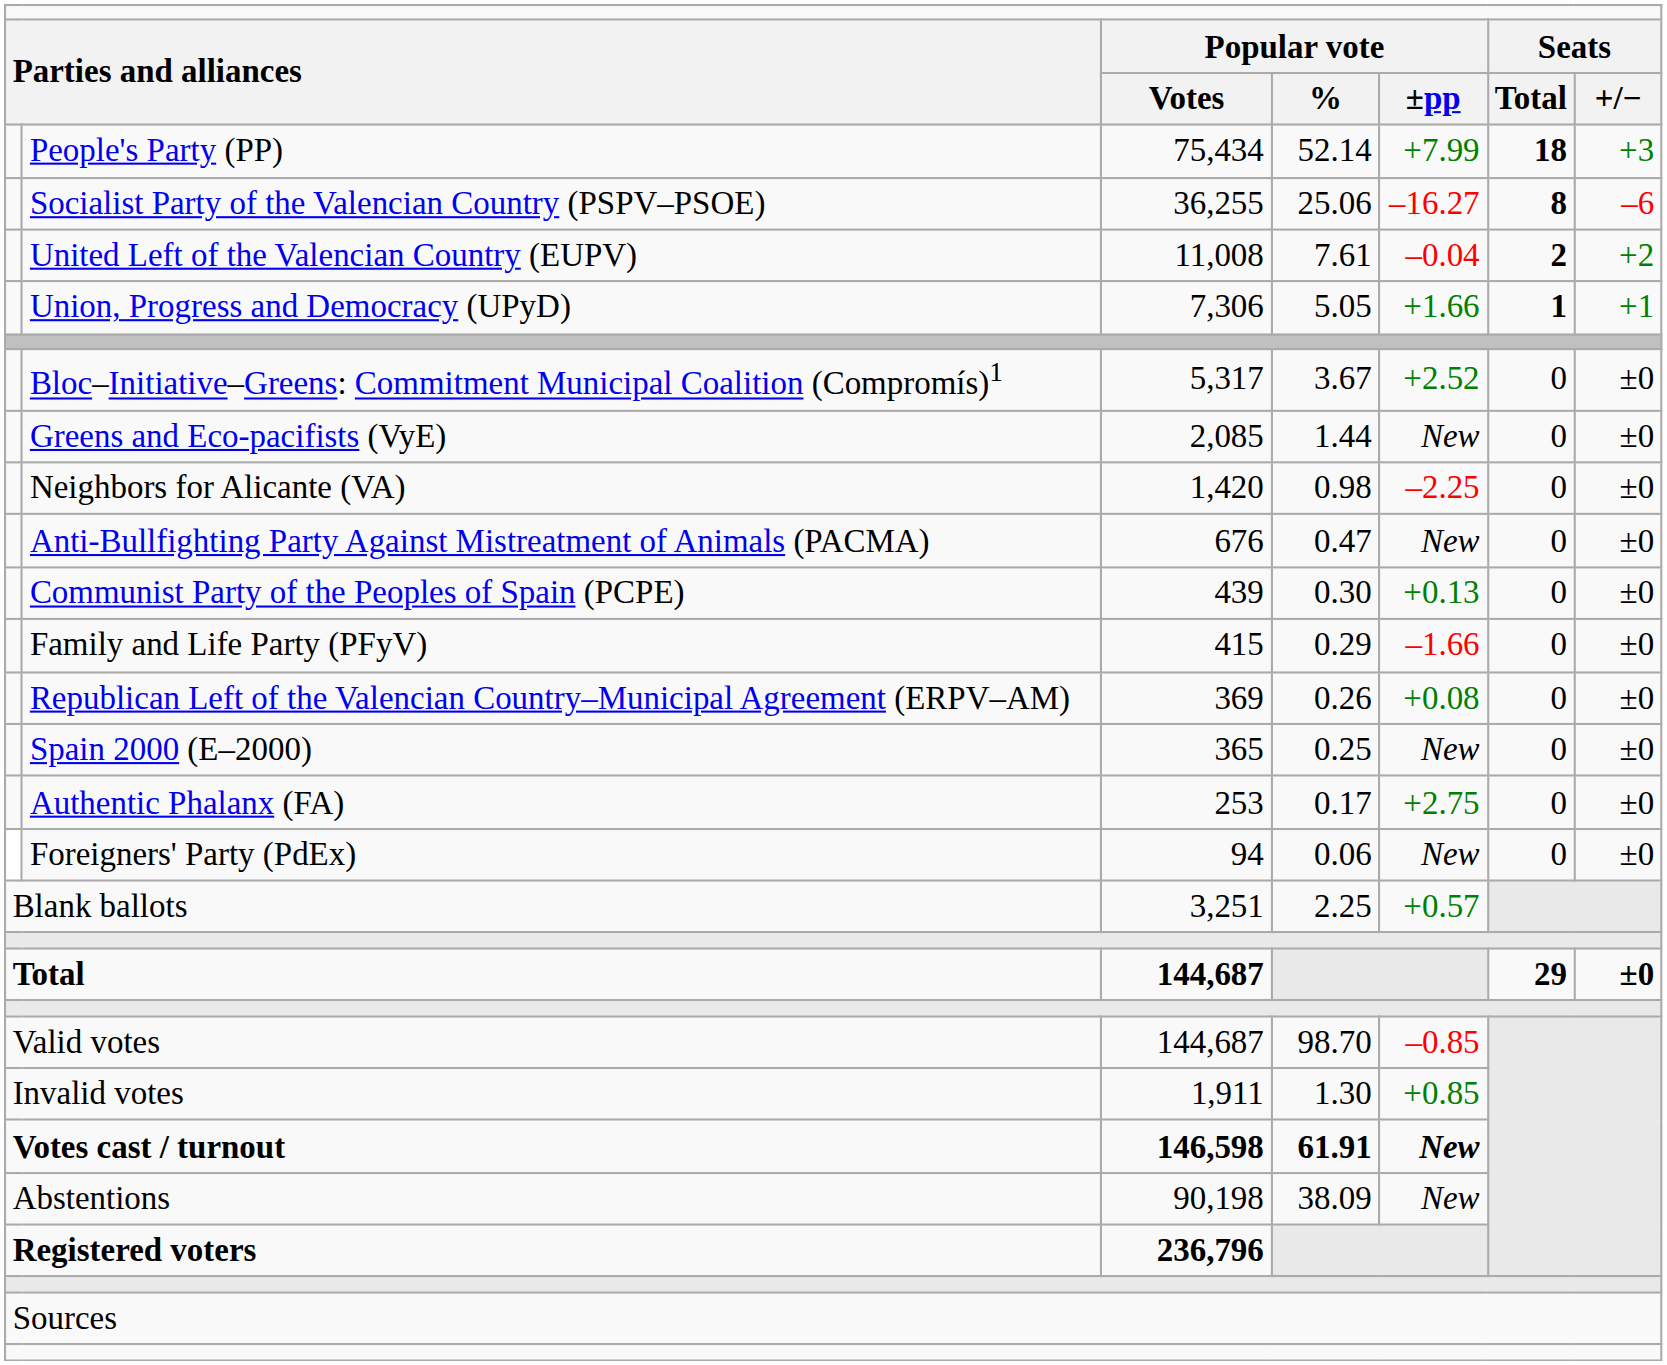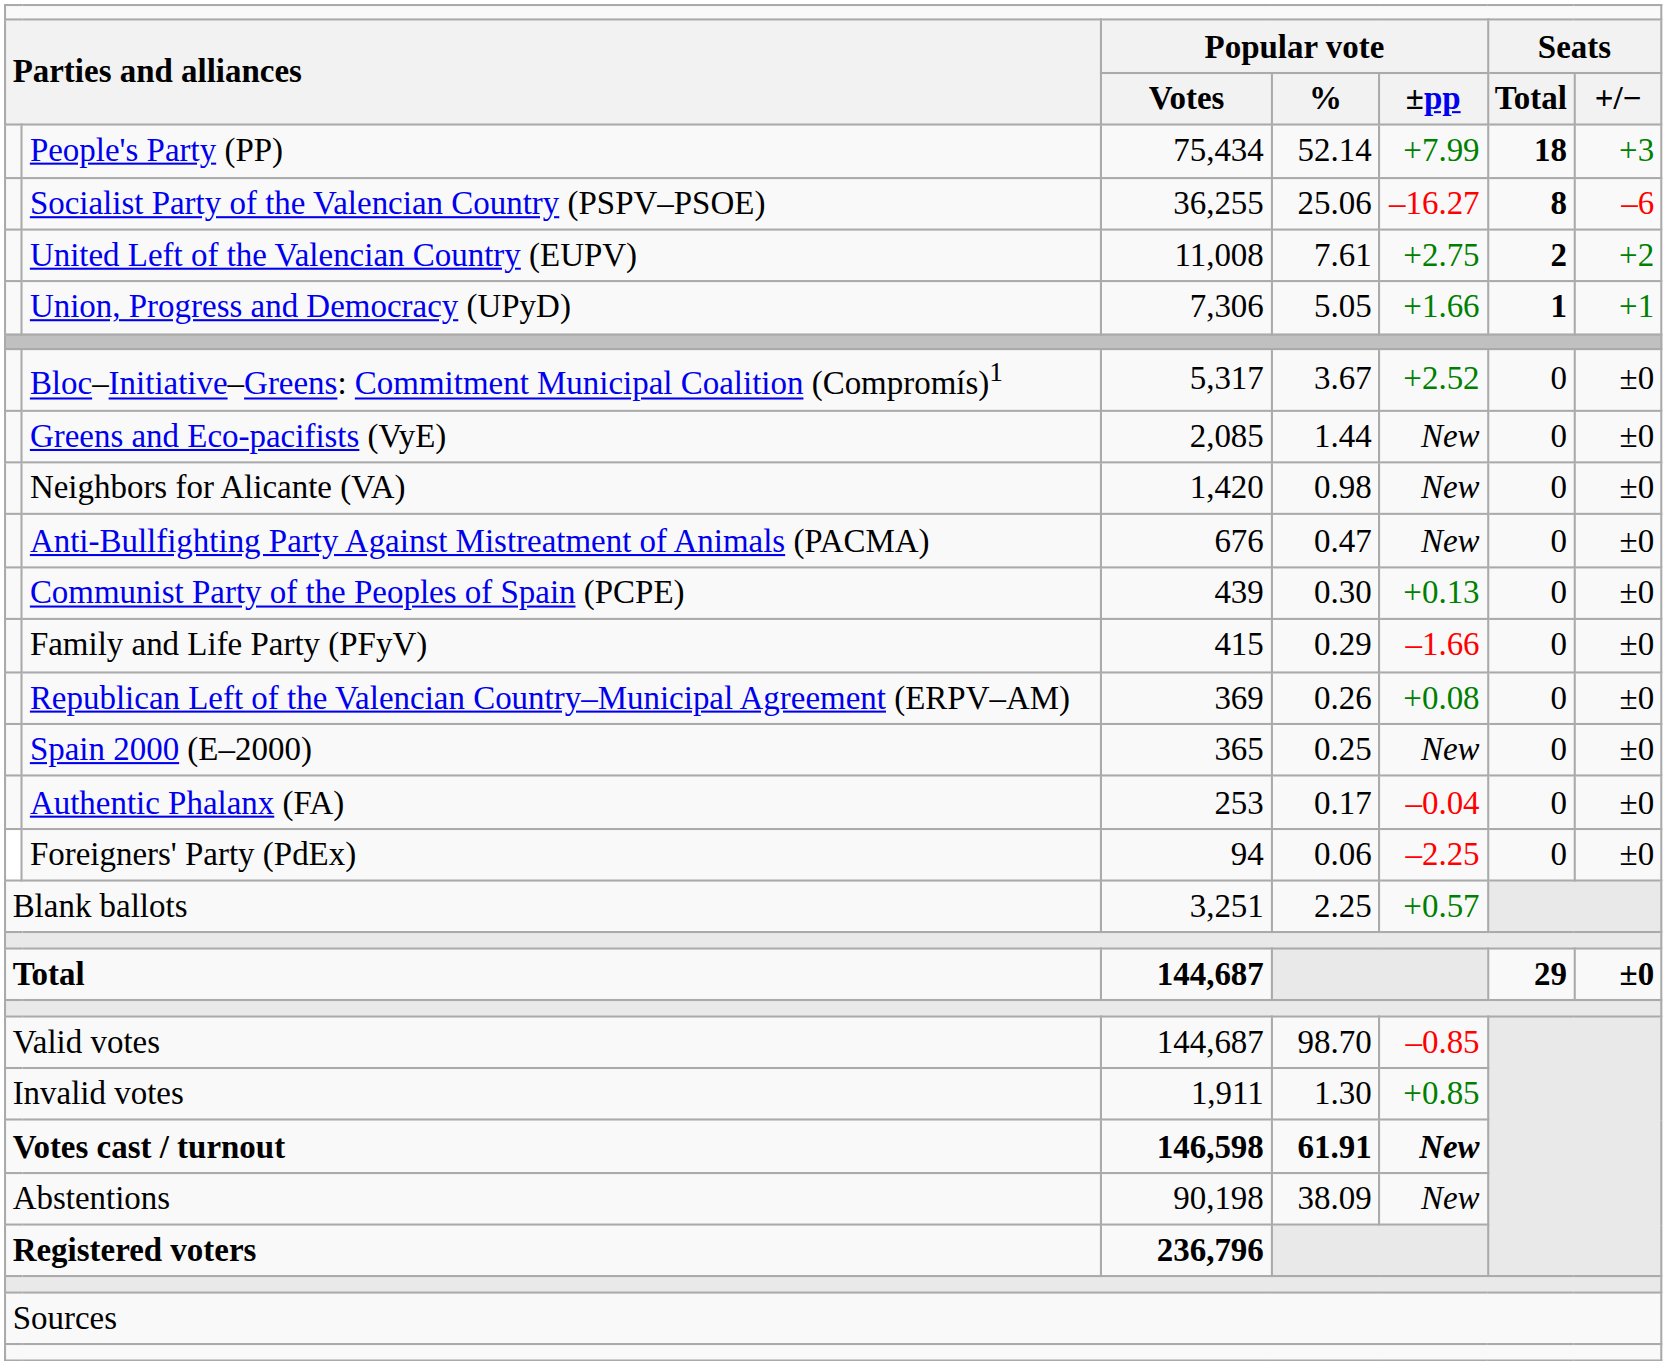United Left of the Valencian Country (EUPV) | column 5: –0.04 -> +2.75
Neighbors for Alicante (VA) | column 5: –2.25 -> New
Authentic Phalanx (FA) | column 5: +2.75 -> –0.04
Foreigners' Party (PdEx) | column 5: New -> –2.25
